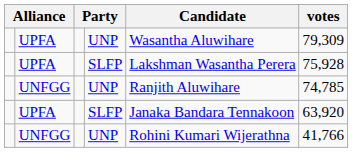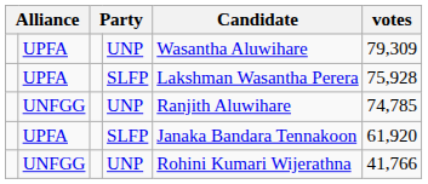row 5 | votes: 63,920 -> 61,920
